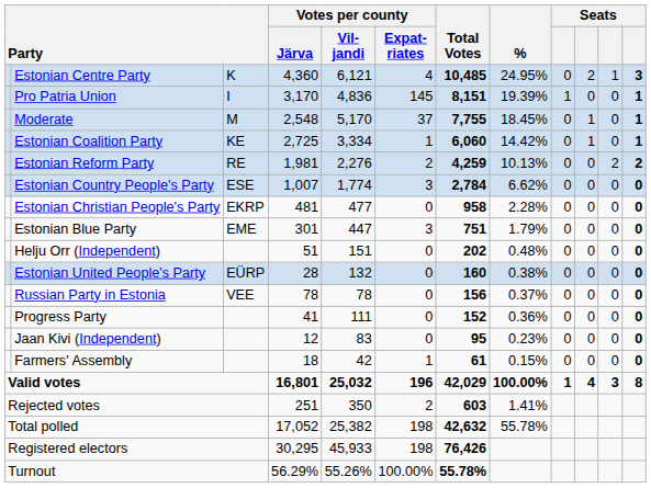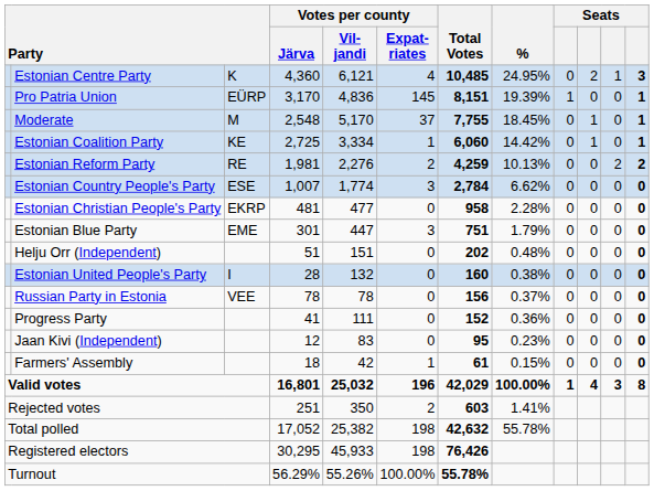Pro Patria Union | column 3: I -> EÜRP
Estonian United People's Party | column 3: EÜRP -> I
